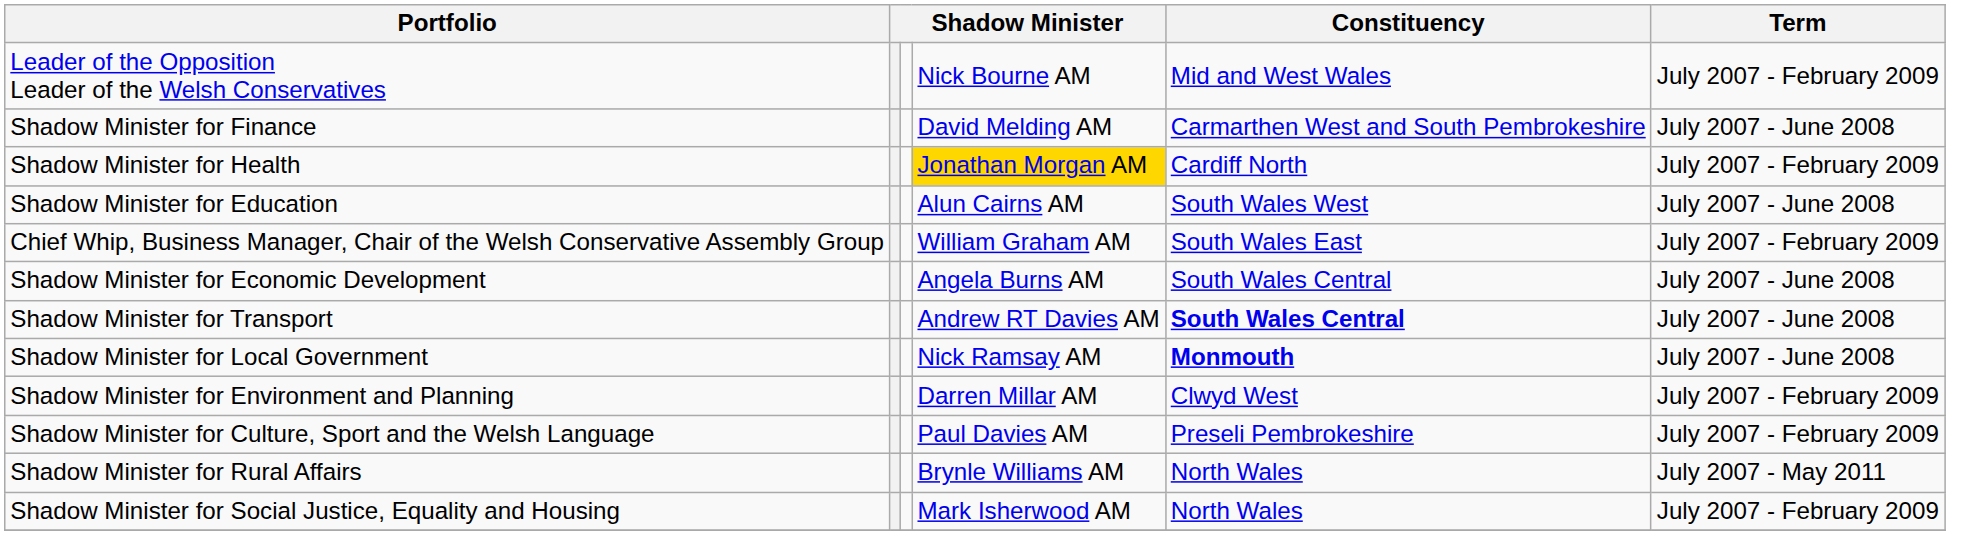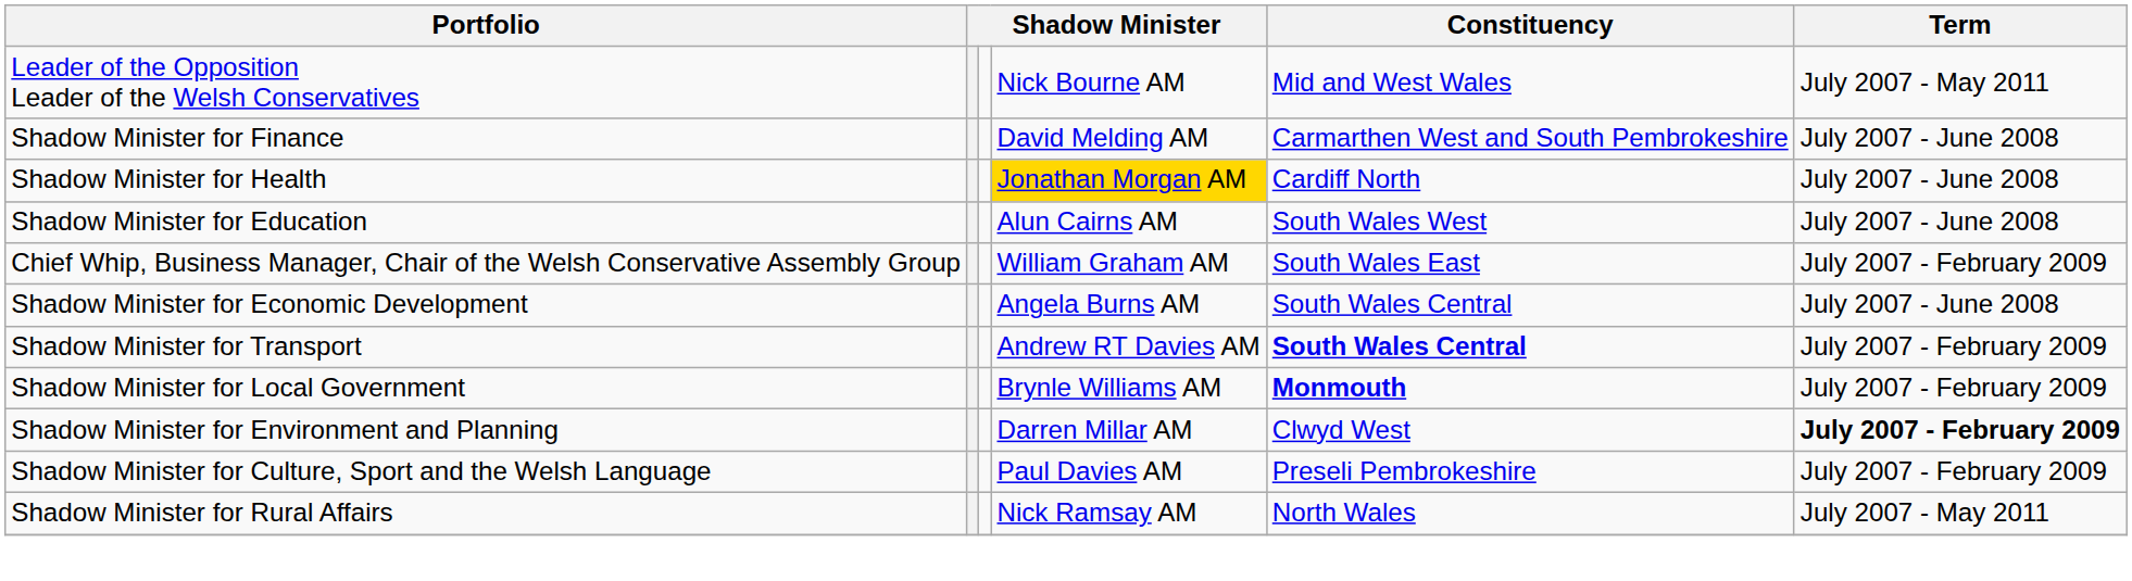Leader of the Opposition Leader of the Welsh Conservatives | Term: July 2007 - February 2009 -> July 2007 - May 2011
Shadow Minister for Health | Term: July 2007 - February 2009 -> July 2007 - June 2008
Shadow Minister for Transport | Term: July 2007 - June 2008 -> July 2007 - February 2009
Shadow Minister for Local Government | column 4: Nick Ramsay AM -> Brynle Williams AM
Shadow Minister for Local Government | Term: July 2007 - June 2008 -> July 2007 - February 2009
Shadow Minister for Environment and Planning | Term: normal -> bold
Shadow Minister for Rural Affairs | column 4: Brynle Williams AM -> Nick Ramsay AM
- row: Shadow Minister for Social Justice, Equality and Housing | Mark Isherwood AM | North Wales | July 2007 - February 2009
